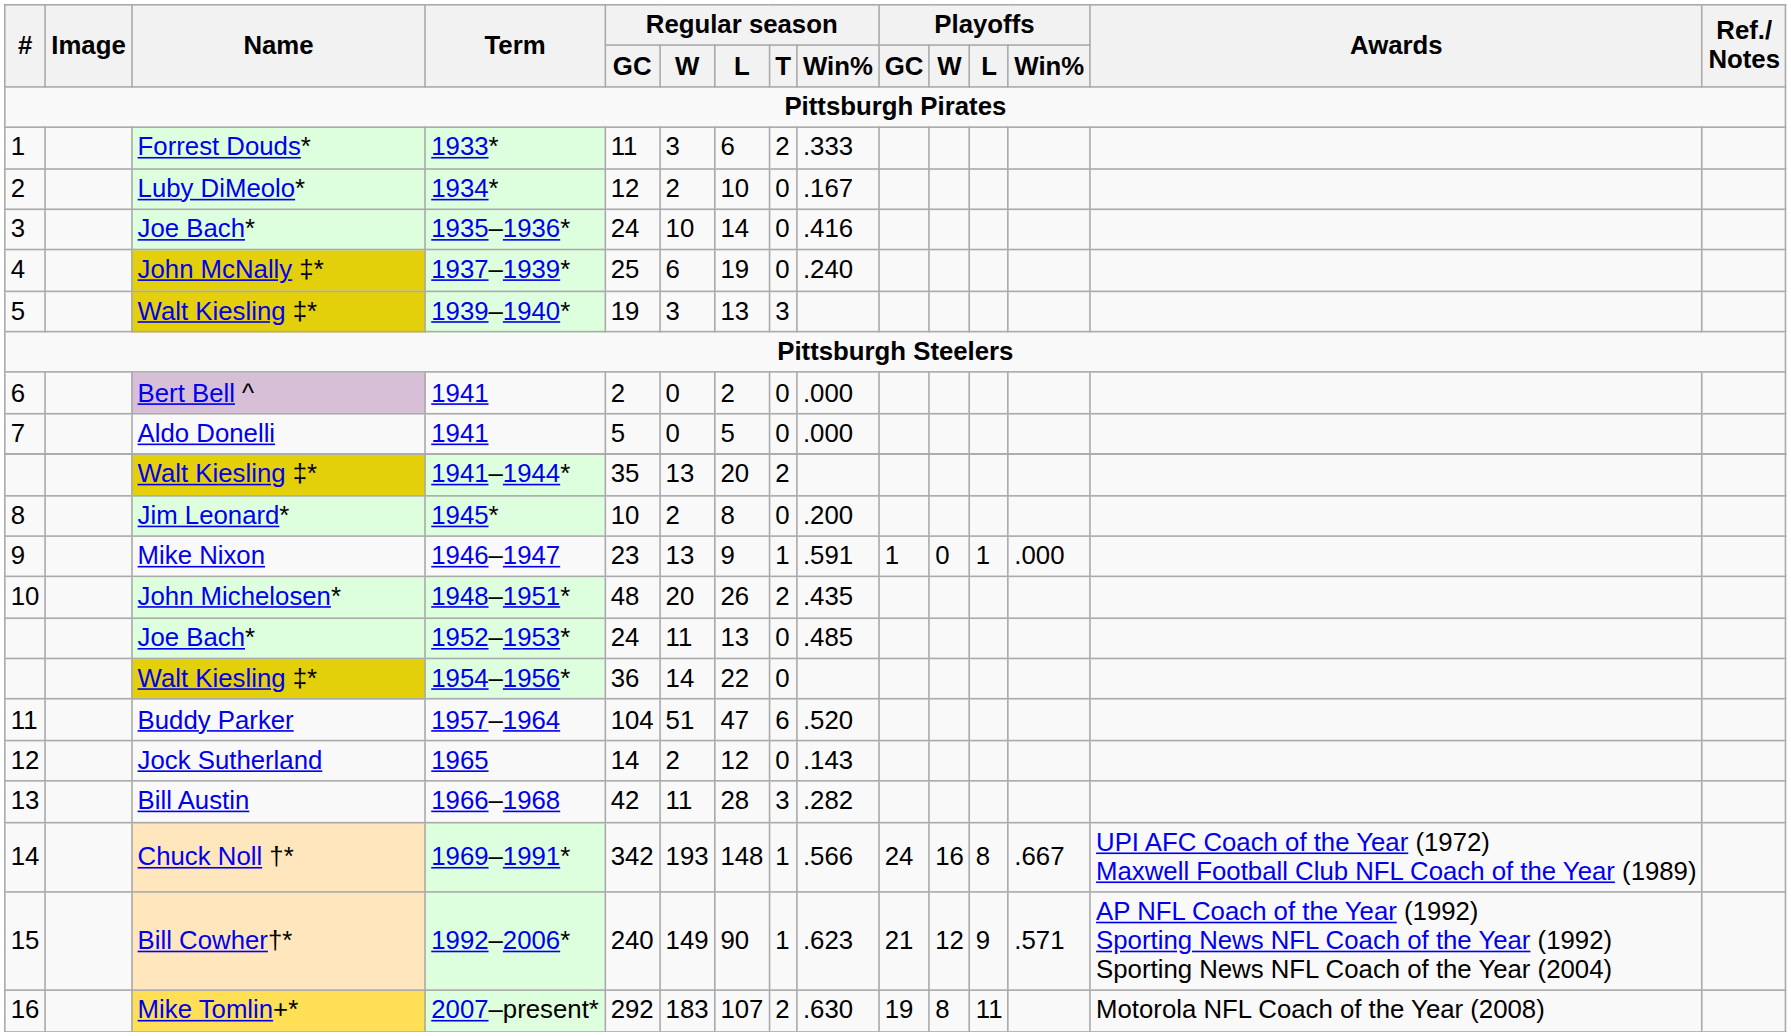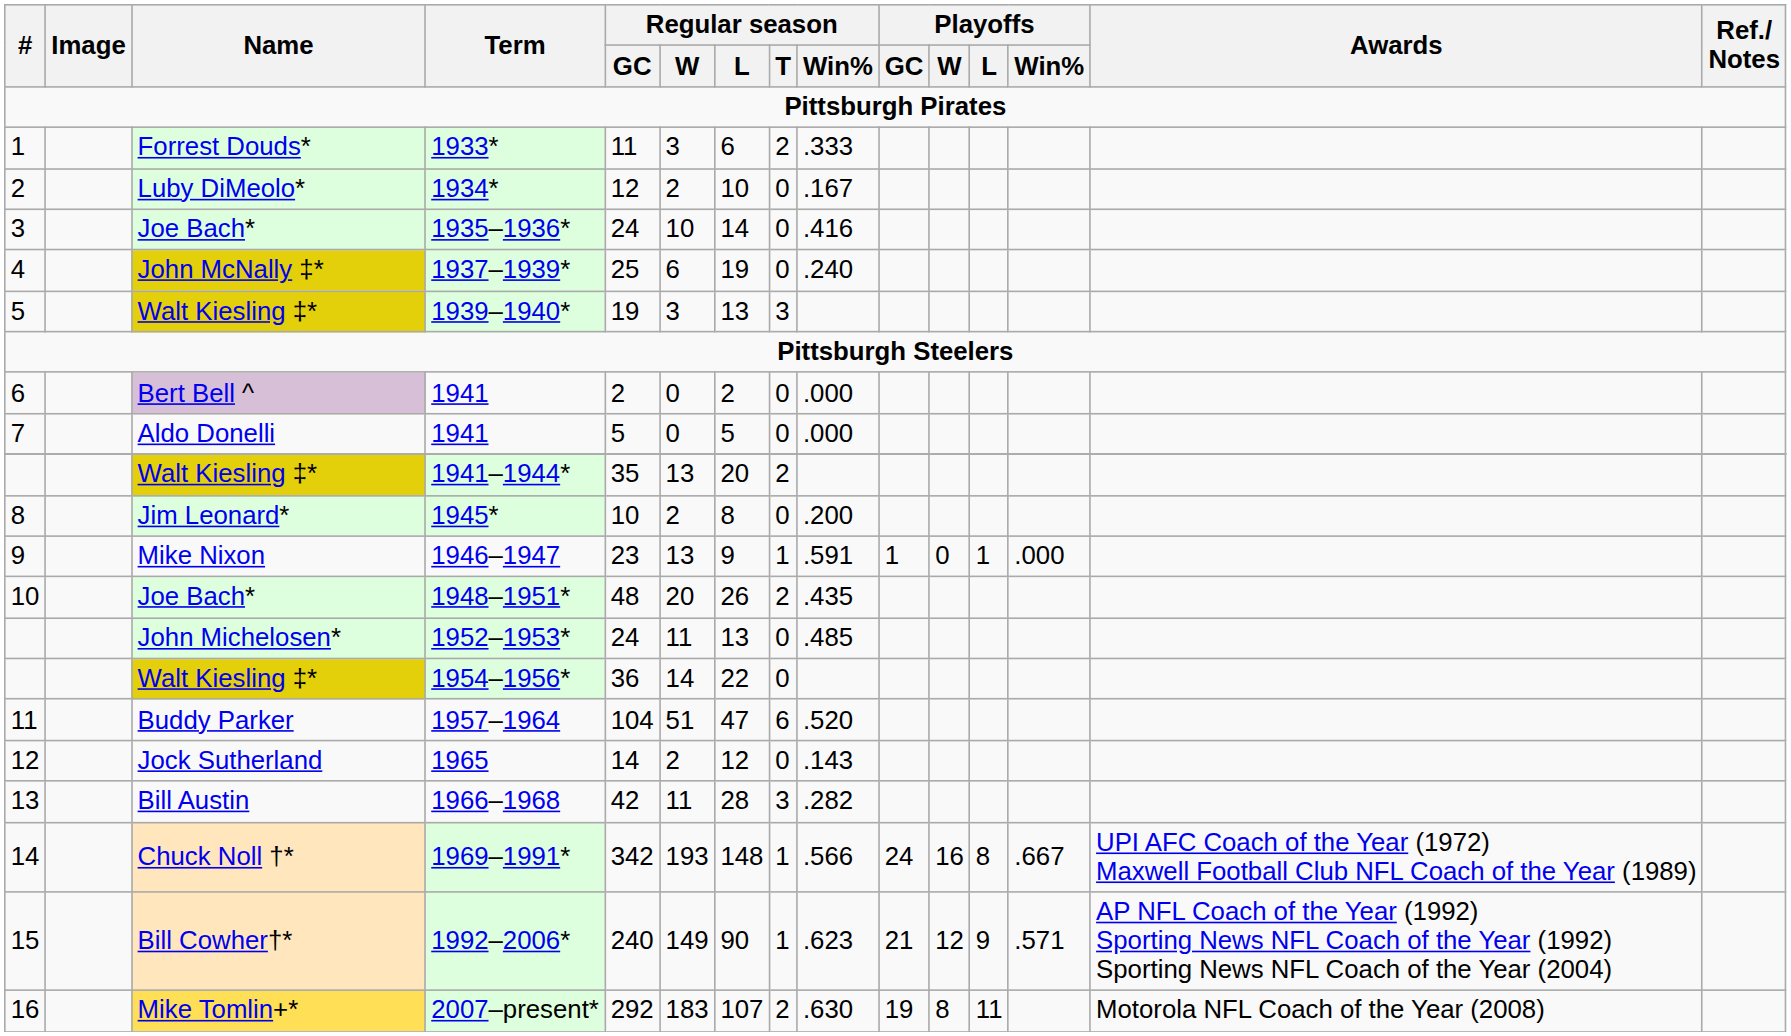1948–1951* | Name: John Michelosen* -> Joe Bach*
1952–1953* | Name: Joe Bach* -> John Michelosen*
